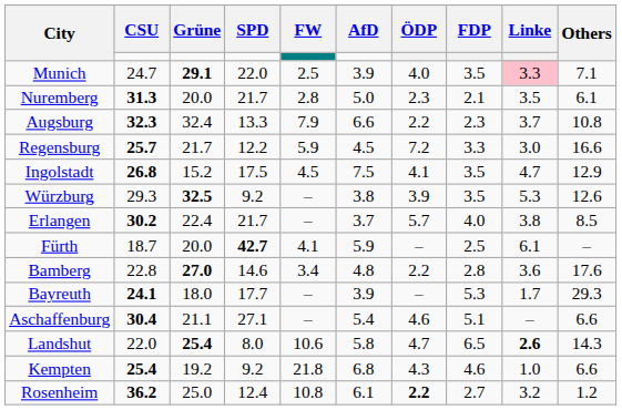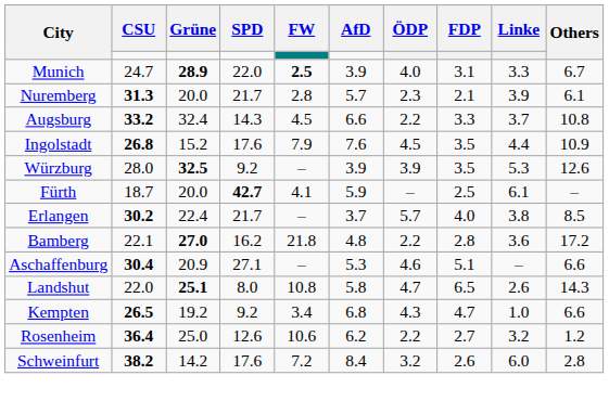Munich | Grüne: 29.1 -> 28.9
Munich | FW: normal -> bold
Munich | FDP: 3.5 -> 3.1
Munich | Linke: pink background -> no background
Munich | Others: 7.1 -> 6.7
Nuremberg | AfD: 5.0 -> 5.7
Nuremberg | Linke: 3.5 -> 3.9
Augsburg | CSU: 32.3 -> 33.2
Augsburg | SPD: 13.3 -> 14.3
Augsburg | FW: 7.9 -> 4.5
Augsburg | FDP: 2.3 -> 3.3
- row: Regensburg | 25.7 | 21.7 | 12.2 | 5.9 | 4.5 | 7.2 | 3.3 | 3.0 | 16.6
Ingolstadt | SPD: 17.5 -> 17.6
Ingolstadt | FW: 4.5 -> 7.9
Ingolstadt | AfD: 7.5 -> 7.6
Ingolstadt | ÖDP: 4.1 -> 4.5
Ingolstadt | Linke: 4.7 -> 4.4
Ingolstadt | Others: 12.9 -> 10.9
Würzburg | CSU: 29.3 -> 28.0
Würzburg | AfD: 3.8 -> 3.9
rows swapped: Fürth <-> Erlangen
Bamberg | CSU: 22.8 -> 22.1
Bamberg | SPD: 14.6 -> 16.2
Bamberg | FW: 3.4 -> 21.8
Bamberg | Others: 17.6 -> 17.2
- row: Bayreuth | 24.1 | 18.0 | 17.7 | – | 3.9 | – | 5.3 | 1.7 | 29.3
Aschaffenburg | Grüne: 21.1 -> 20.9
Aschaffenburg | AfD: 5.4 -> 5.3
Landshut | Grüne: 25.4 -> 25.1
Landshut | FW: 10.6 -> 10.8
Landshut | Linke: bold -> normal
Kempten | CSU: 25.4 -> 26.5
Kempten | FW: 21.8 -> 3.4
Kempten | FDP: 4.6 -> 4.7
Rosenheim | CSU: 36.2 -> 36.4
Rosenheim | SPD: 12.4 -> 12.6
Rosenheim | FW: 10.8 -> 10.6
Rosenheim | AfD: 6.1 -> 6.2
Rosenheim | ÖDP: bold -> normal
+ row: Schweinfurt | 38.2 | 14.2 | 17.6 | 7.2 | 8.4 | 3.2 | 2.6 | 6.0 | 2.8
